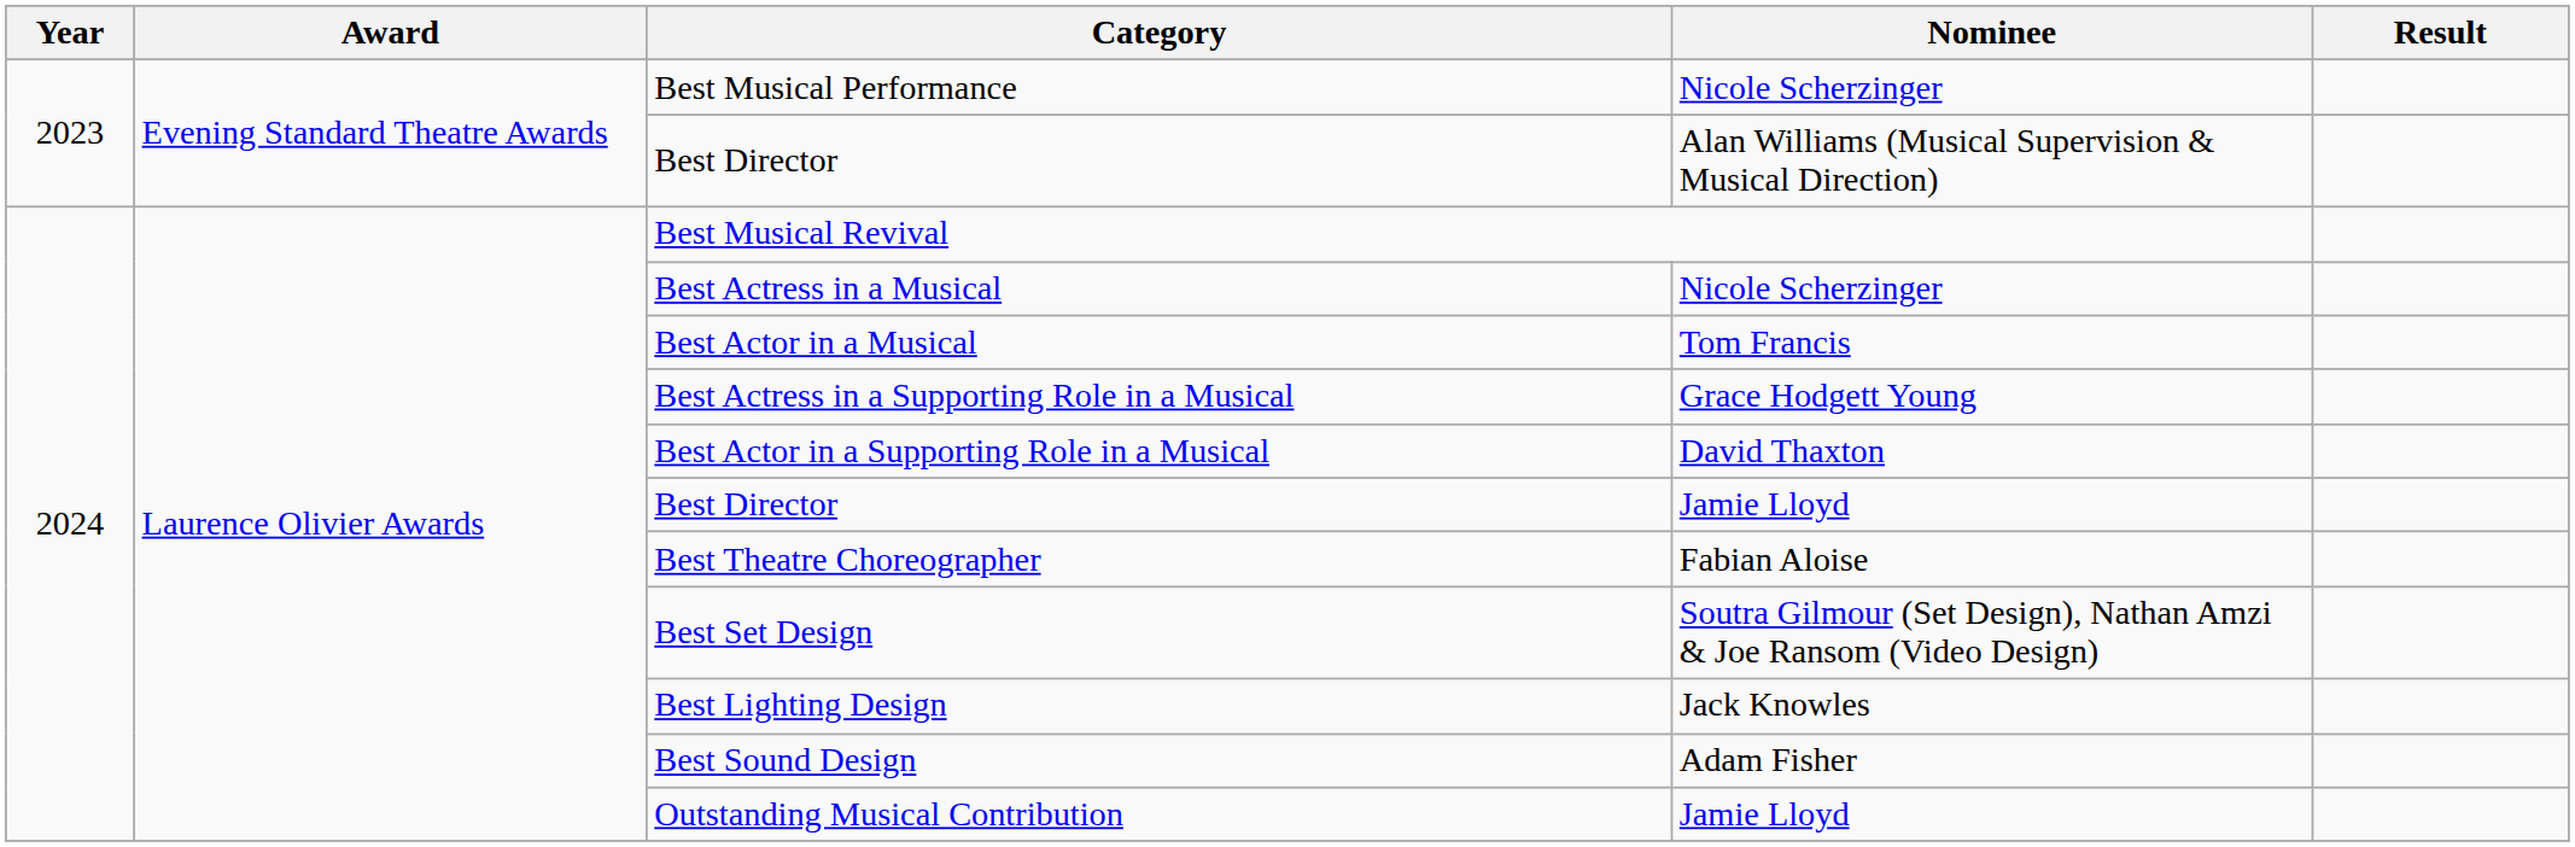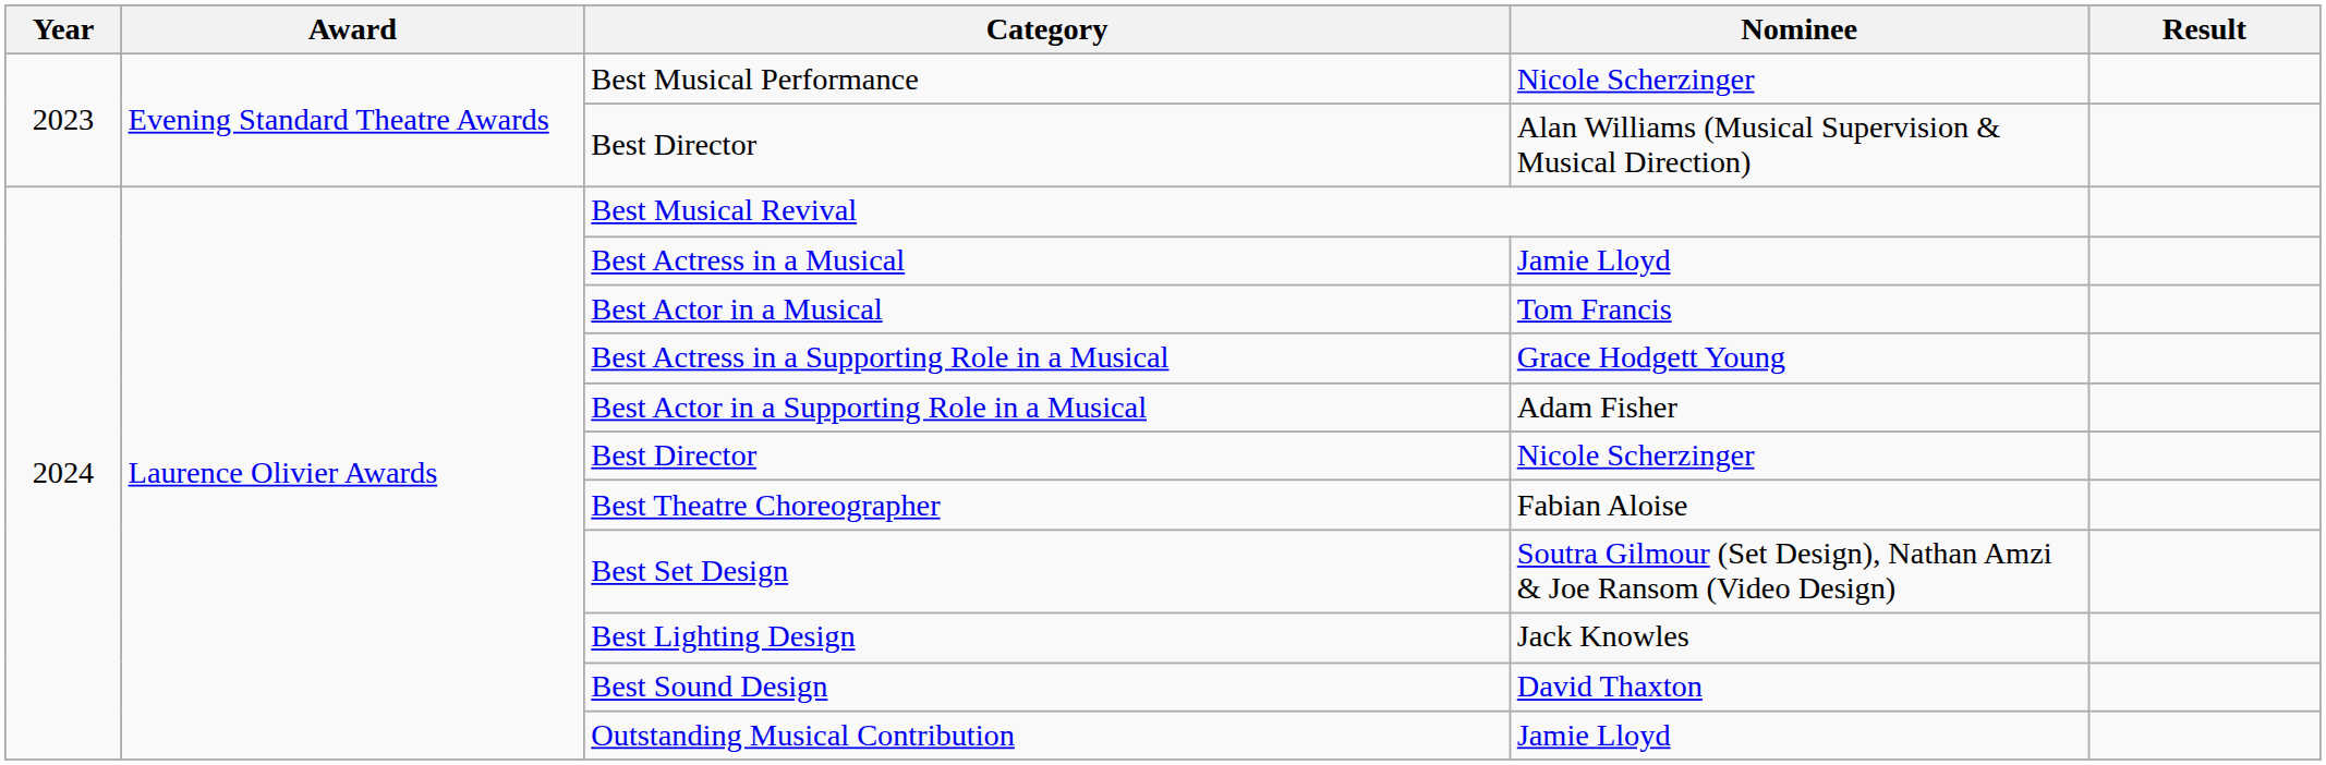Best Actress in a Musical | Nominee: Nicole Scherzinger -> Jamie Lloyd
Best Actor in a Supporting Role in a Musical | Nominee: David Thaxton -> Adam Fisher
2024 / Best Director | Nominee: Jamie Lloyd -> Nicole Scherzinger
Best Sound Design | Nominee: Adam Fisher -> David Thaxton
